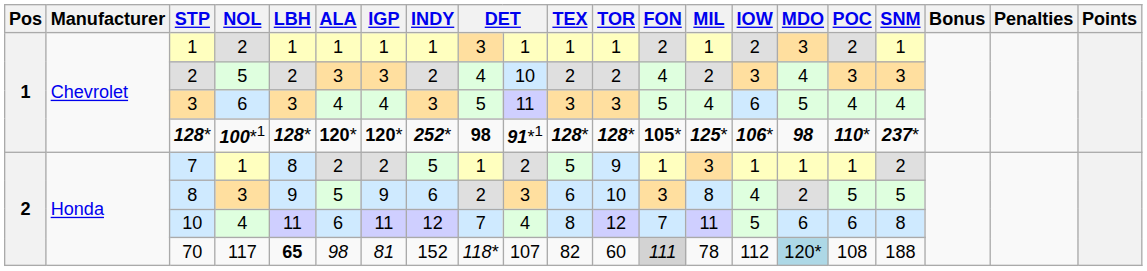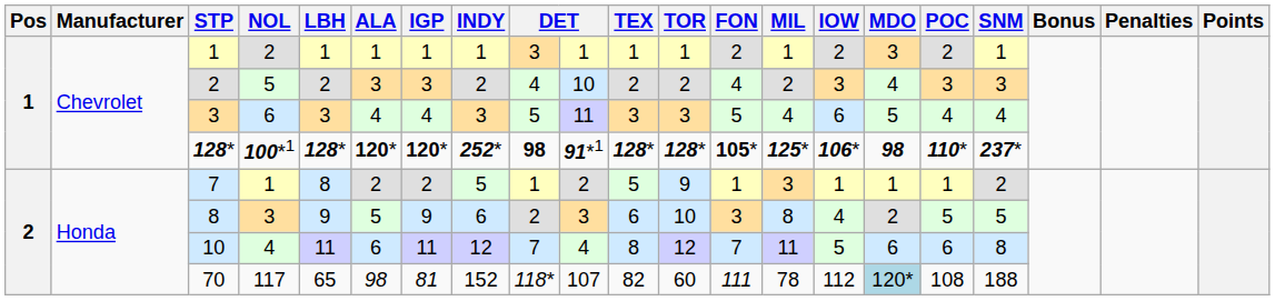70 | LBH: bold -> normal
70 | FON: lightgrey background -> no background
